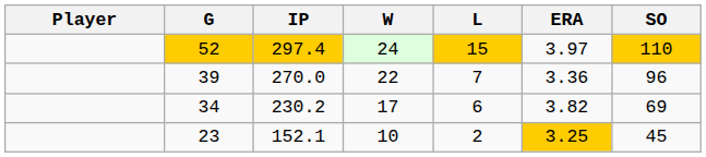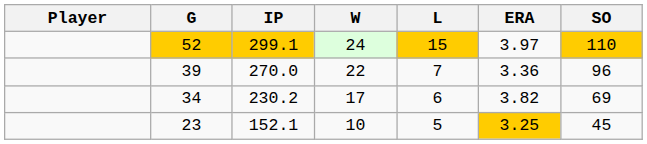52 | IP: 297.4 -> 299.1
23 | L: 2 -> 5
